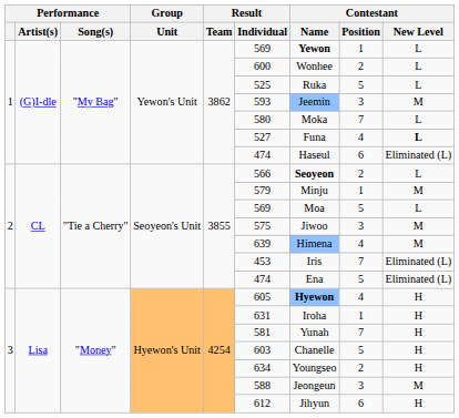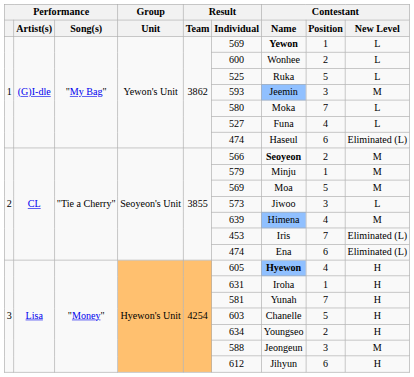row 8 | Contestant / New Level: bold -> normal
row 10 | Contestant / New Level: L -> M
row 12 | Contestant / New Level: L -> M
row 13 | Result / Individual: 575 -> 573
row 13 | Contestant / New Level: M -> L
row 16 | Contestant / Position: 5 -> 6
